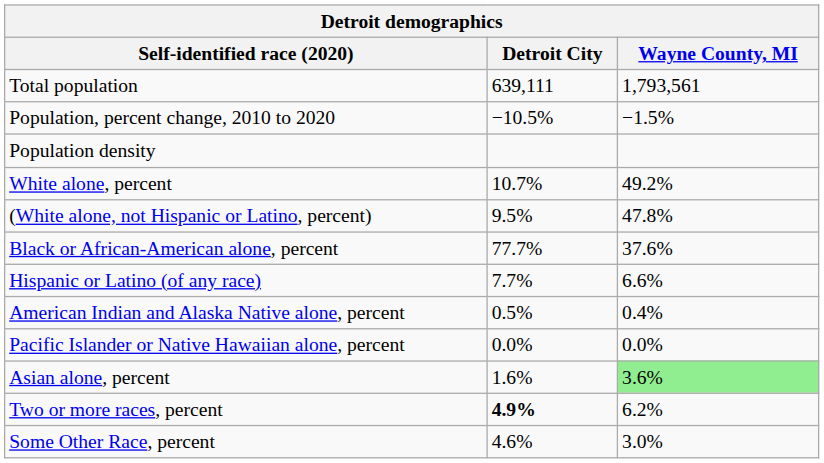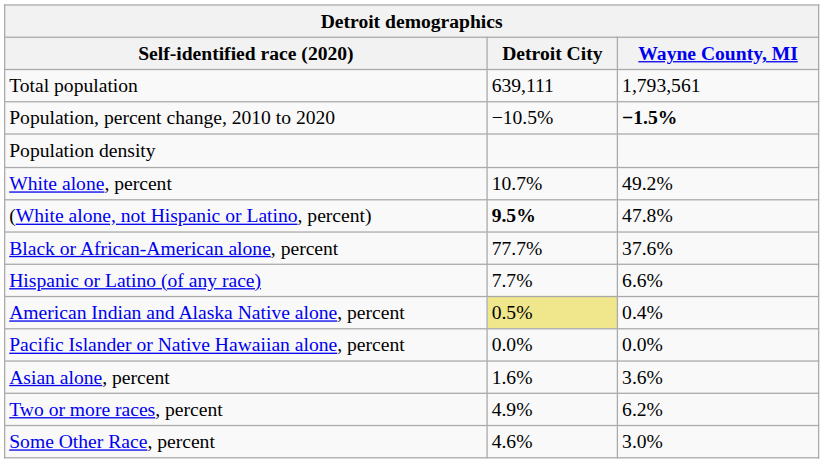Population, percent change, 2010 to 2020 | Wayne County, MI: normal -> bold
(White alone, not Hispanic or Latino, percent) | Detroit City: normal -> bold
American Indian and Alaska Native alone, percent | Detroit City: no background -> khaki background
Asian alone, percent | Wayne County, MI: lightgreen background -> no background
Two or more races, percent | Detroit City: bold -> normal
